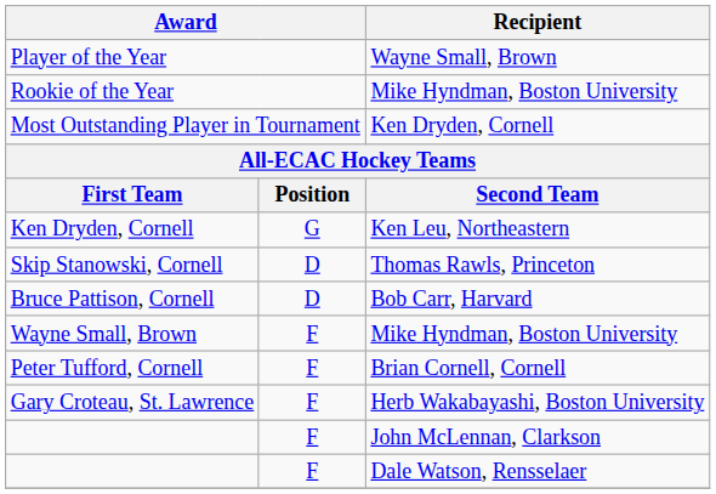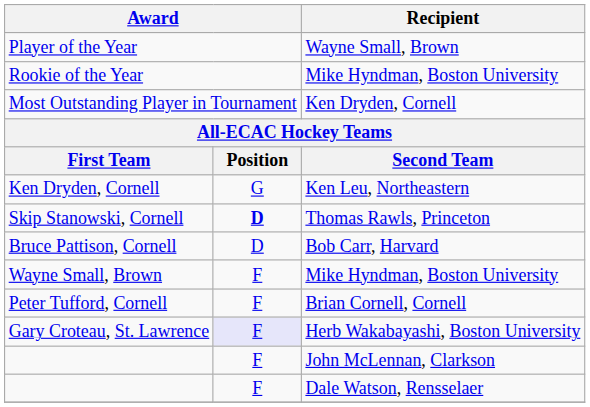Skip Stanowski, Cornell | column 2: normal -> bold
Gary Croteau, St. Lawrence | column 2: no background -> lavender background
